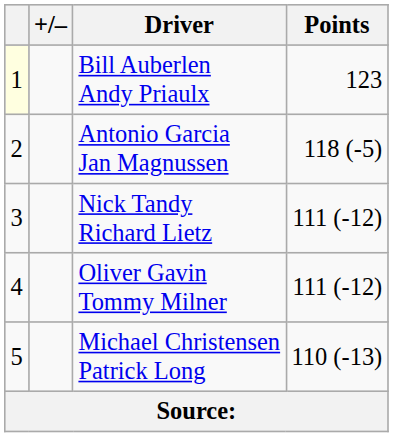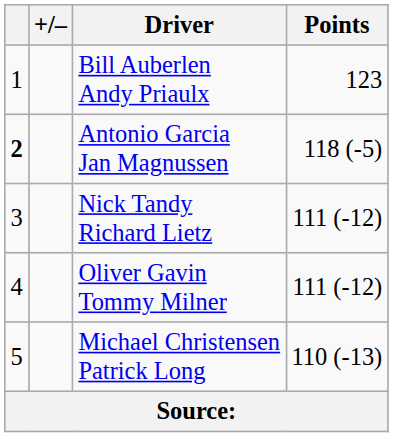Bill Auberlen Andy Priaulx | column 1: lightyellow background -> no background
Antonio Garcia Jan Magnussen | column 1: normal -> bold
